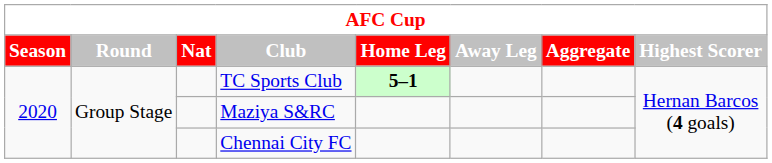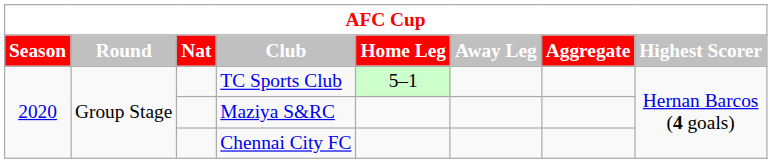TC Sports Club | Home Leg: bold -> normal
